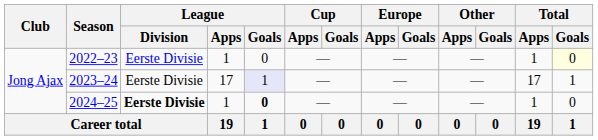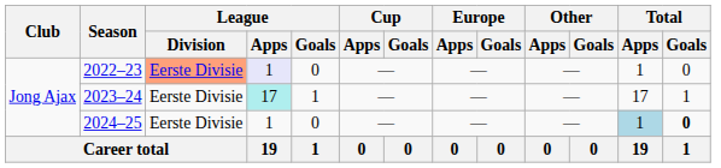2022–23 | League / Division: no background -> lightsalmon background
2022–23 | League / Apps: no background -> lavender background
2022–23 | Total / Goals: lightyellow background -> no background
2023–24 | League / Apps: no background -> paleturquoise background
2023–24 | League / Goals: lavender background -> no background
2024–25 | League / Division: bold -> normal
2024–25 | League / Goals: bold -> normal
2024–25 | Total / Apps: no background -> lightblue background
2024–25 | Total / Goals: normal -> bold
